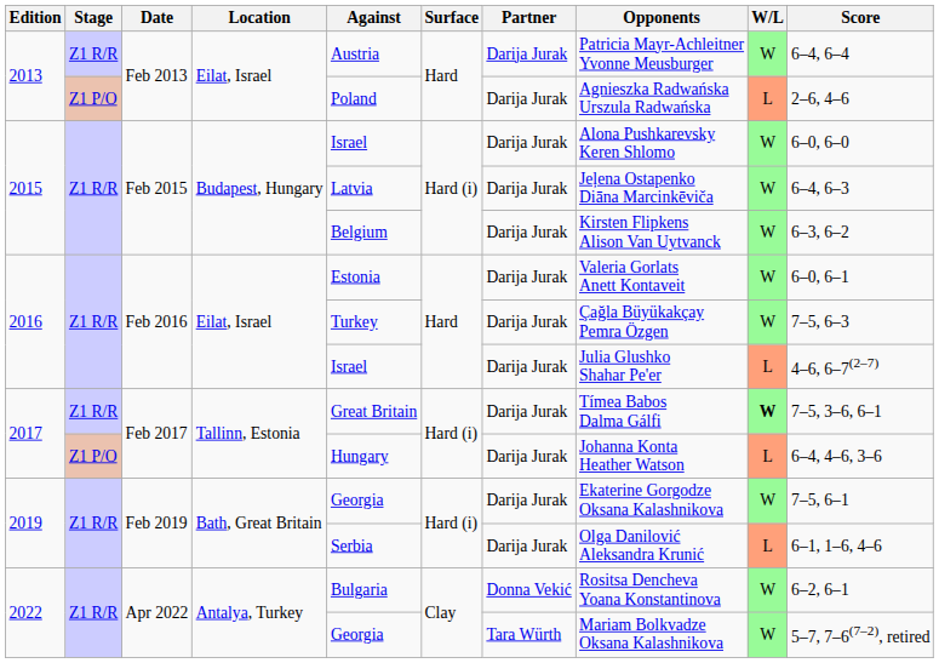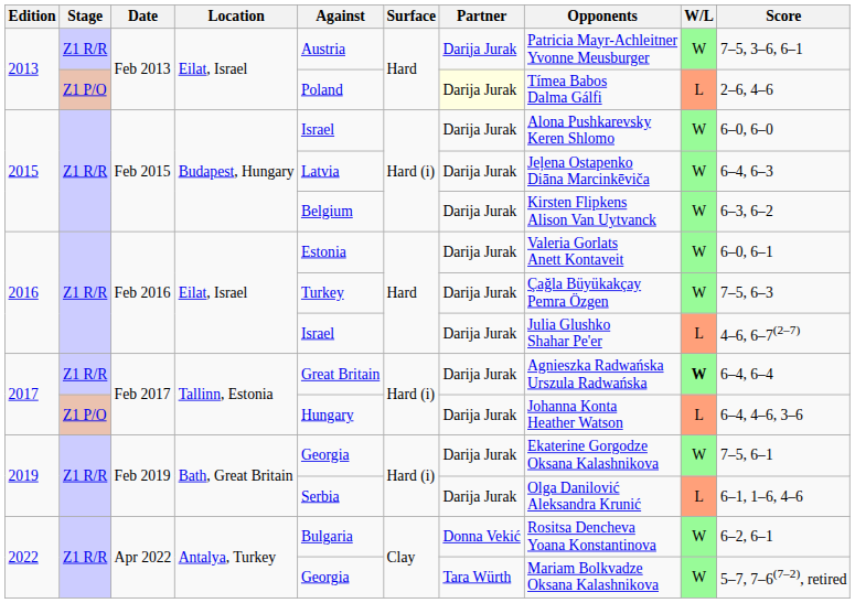2013 / Z1 R/R | Score: 6–4, 6–4 -> 7–5, 3–6, 6–1
2013 / Z1 P/O | Partner: no background -> lightyellow background
2013 / Z1 P/O | Opponents: Agnieszka Radwańska Urszula Radwańska -> Tímea Babos Dalma Gálfi
2017 / Z1 R/R | Opponents: Tímea Babos Dalma Gálfi -> Agnieszka Radwańska Urszula Radwańska
2017 / Z1 R/R | Score: 7–5, 3–6, 6–1 -> 6–4, 6–4
